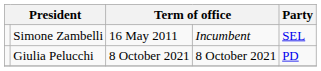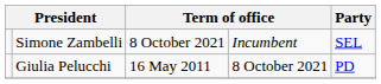Simone Zambelli | column 3: 16 May 2011 -> 8 October 2021
Giulia Pelucchi | column 3: 8 October 2021 -> 16 May 2011
